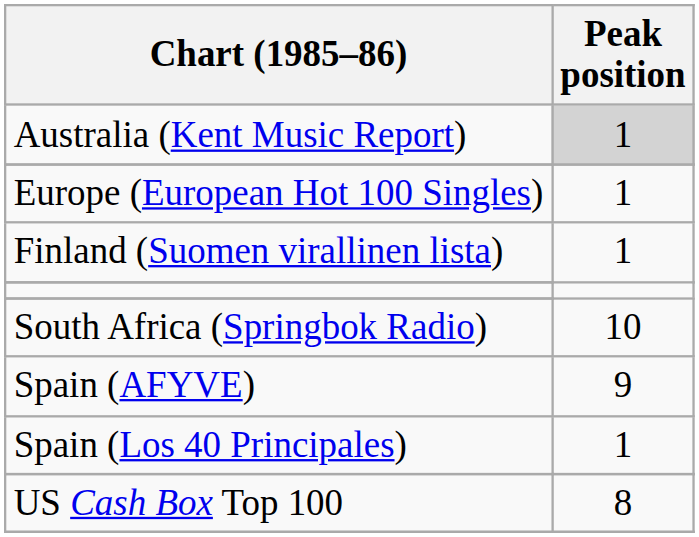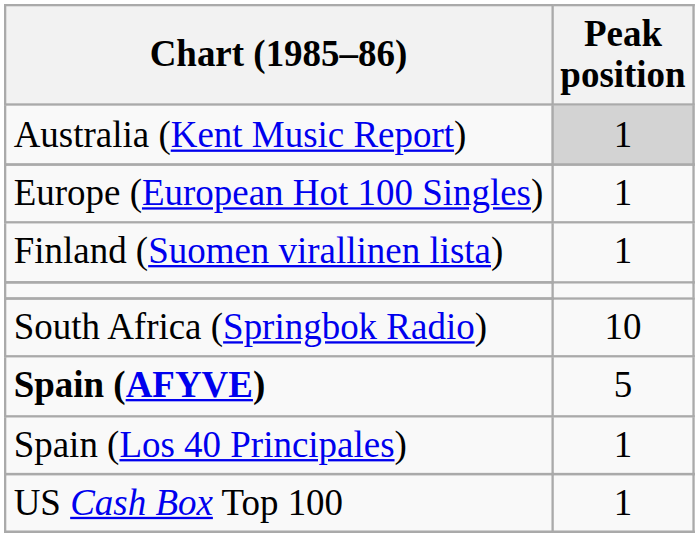row 7 | Chart (1985–86): normal -> bold
row 7 | Peak position: 9 -> 5
row 9 | Peak position: 8 -> 1
